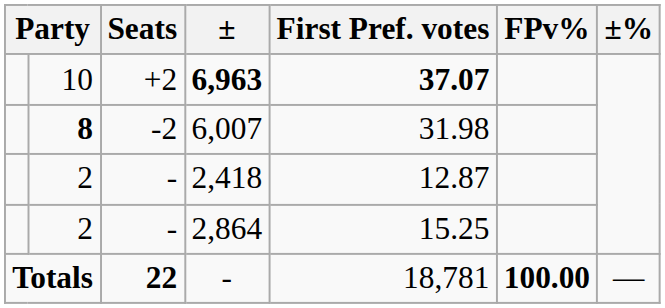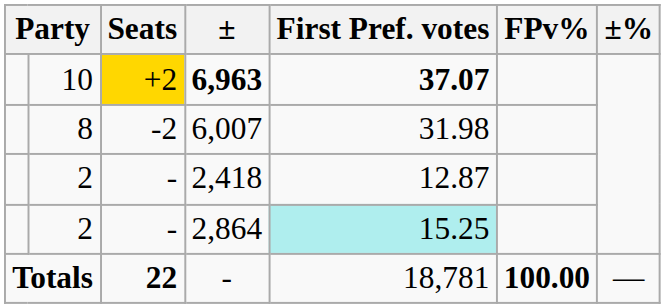6,963 | Seats: no background -> gold background
6,007 | column 2: bold -> normal
2,864 | First Pref. votes: no background -> paleturquoise background
